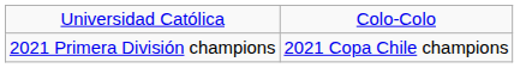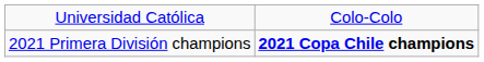2021 Primera División champions | column 2: normal -> bold
